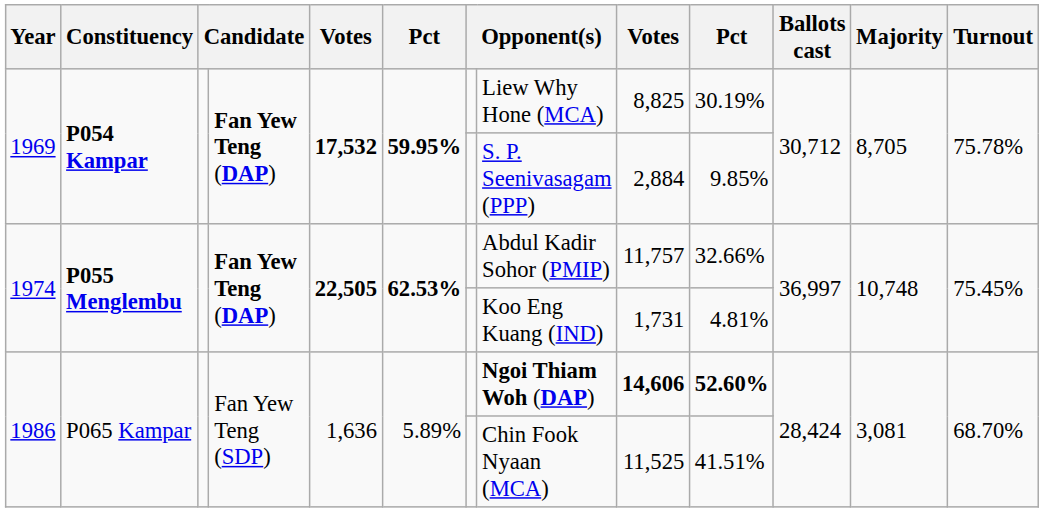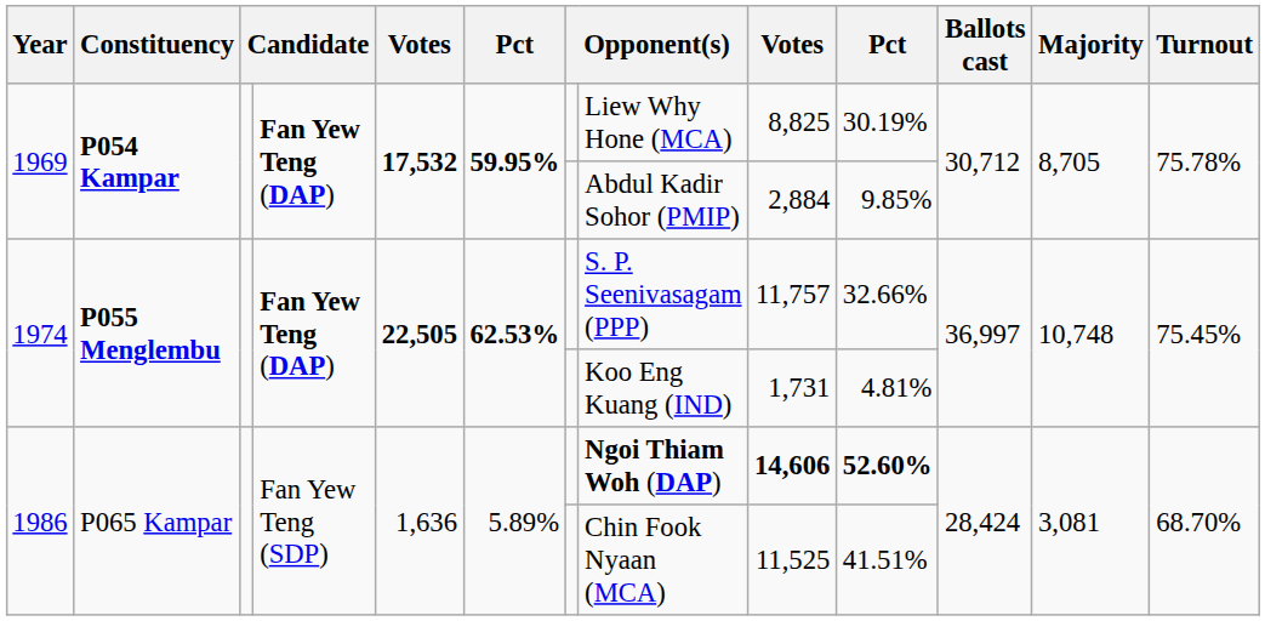row 3 | column 8: S. P. Seenivasagam (PPP) -> Abdul Kadir Sohor (PMIP)
row 4 | column 8: Abdul Kadir Sohor (PMIP) -> S. P. Seenivasagam (PPP)
